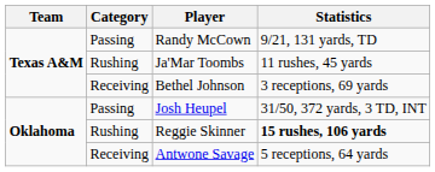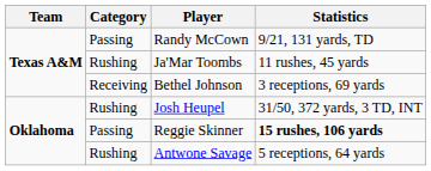Josh Heupel | Category: Passing -> Rushing
Reggie Skinner | Category: Rushing -> Passing
Antwone Savage | Category: Receiving -> Rushing
